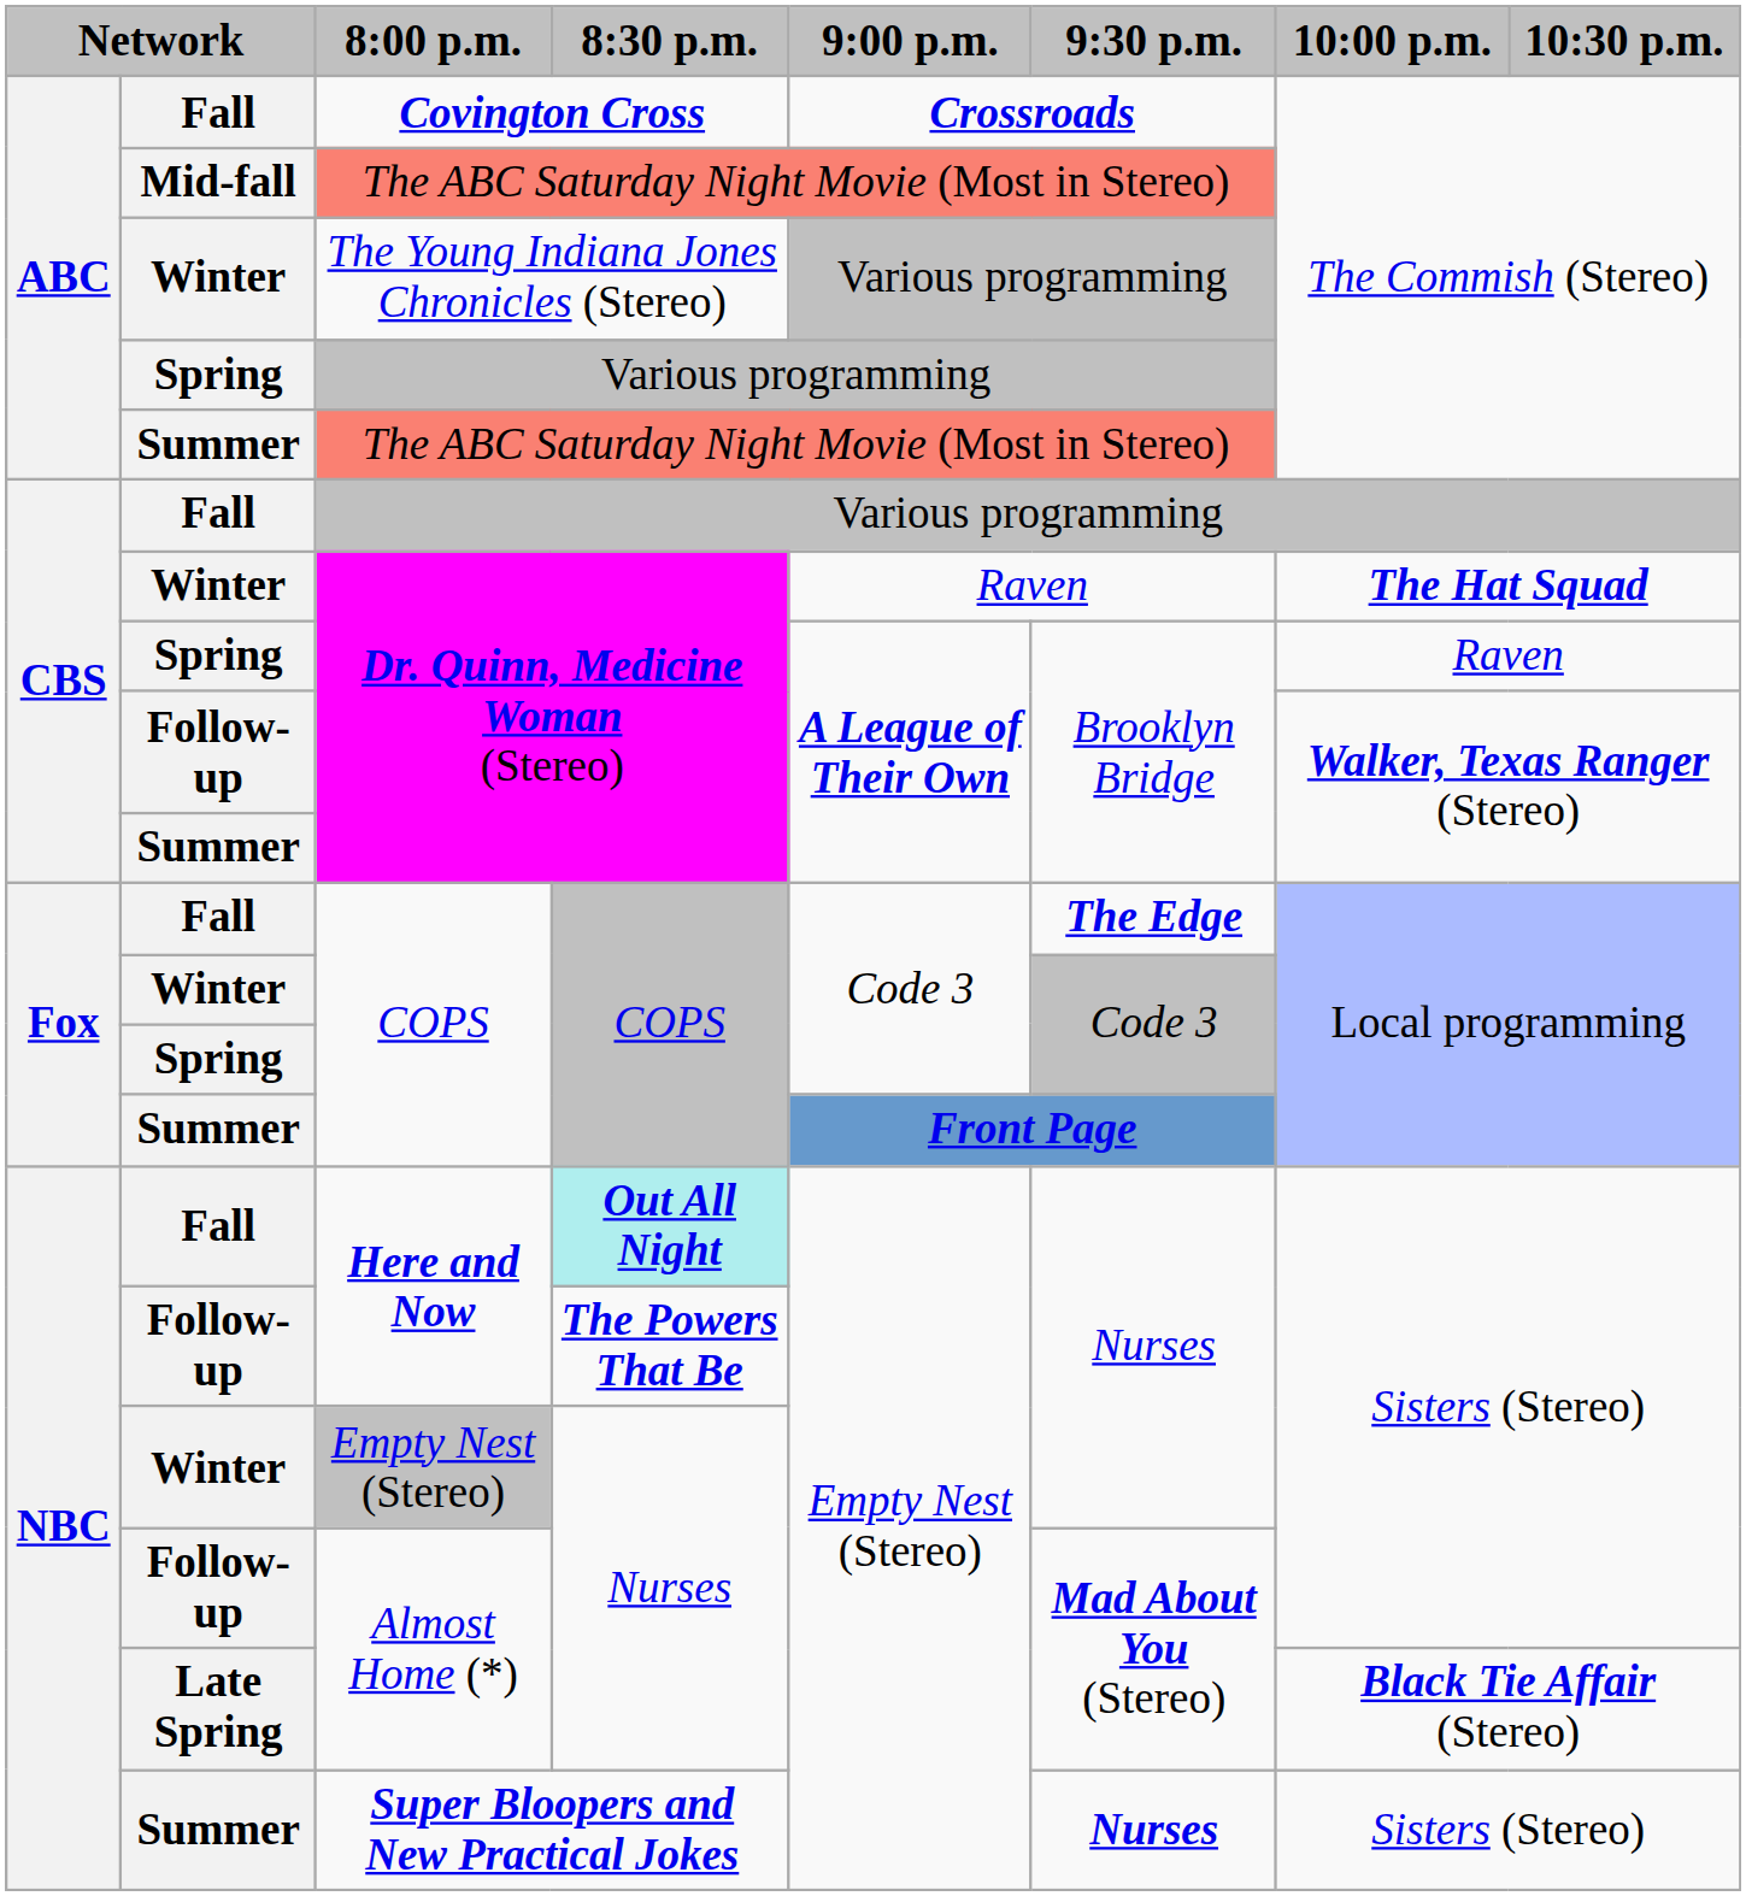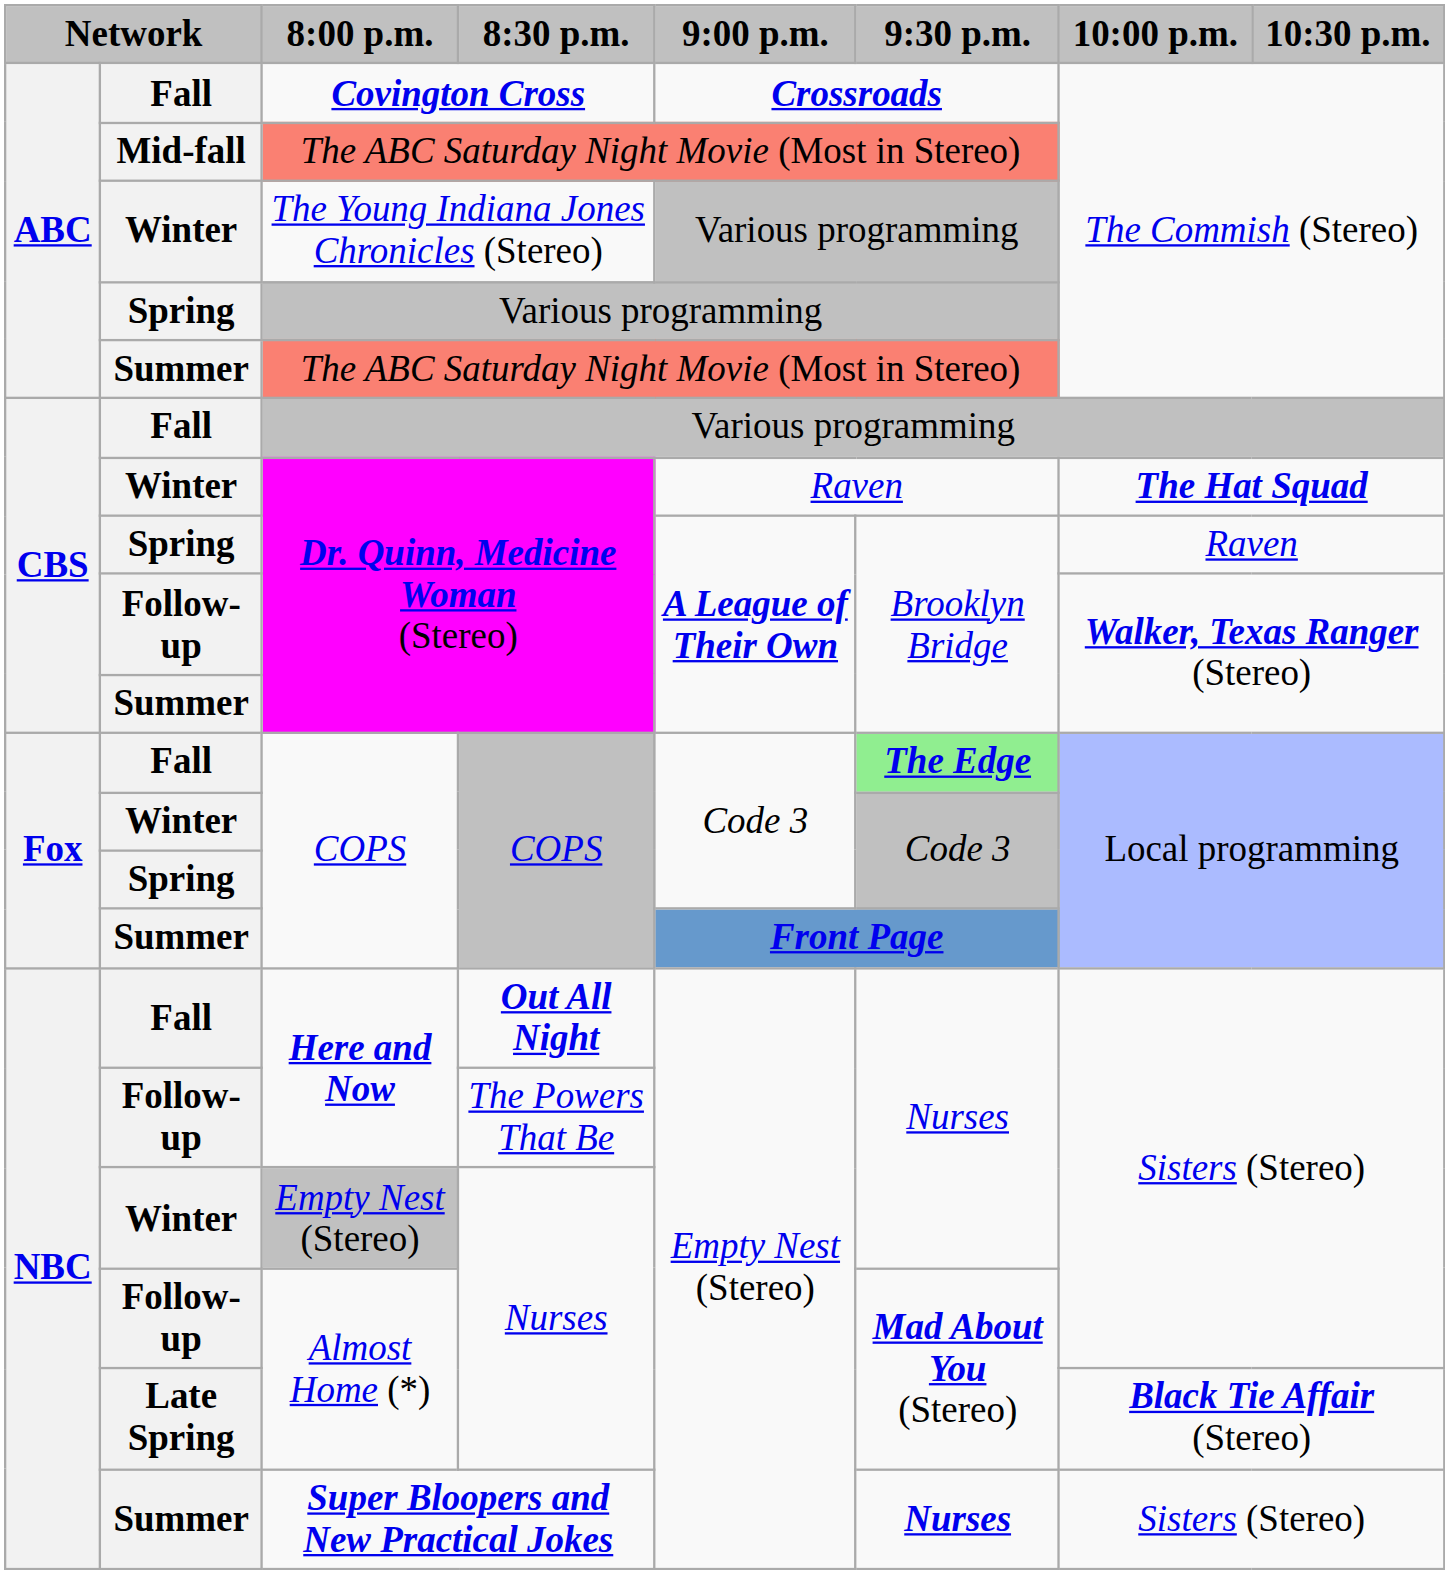Fall / COPS | 9:30 p.m.: no background -> lightgreen background
Fall / Here and Now | 8:30 p.m.: paleturquoise background -> no background
Follow-up / Here and Now | 8:30 p.m.: bold -> normal
